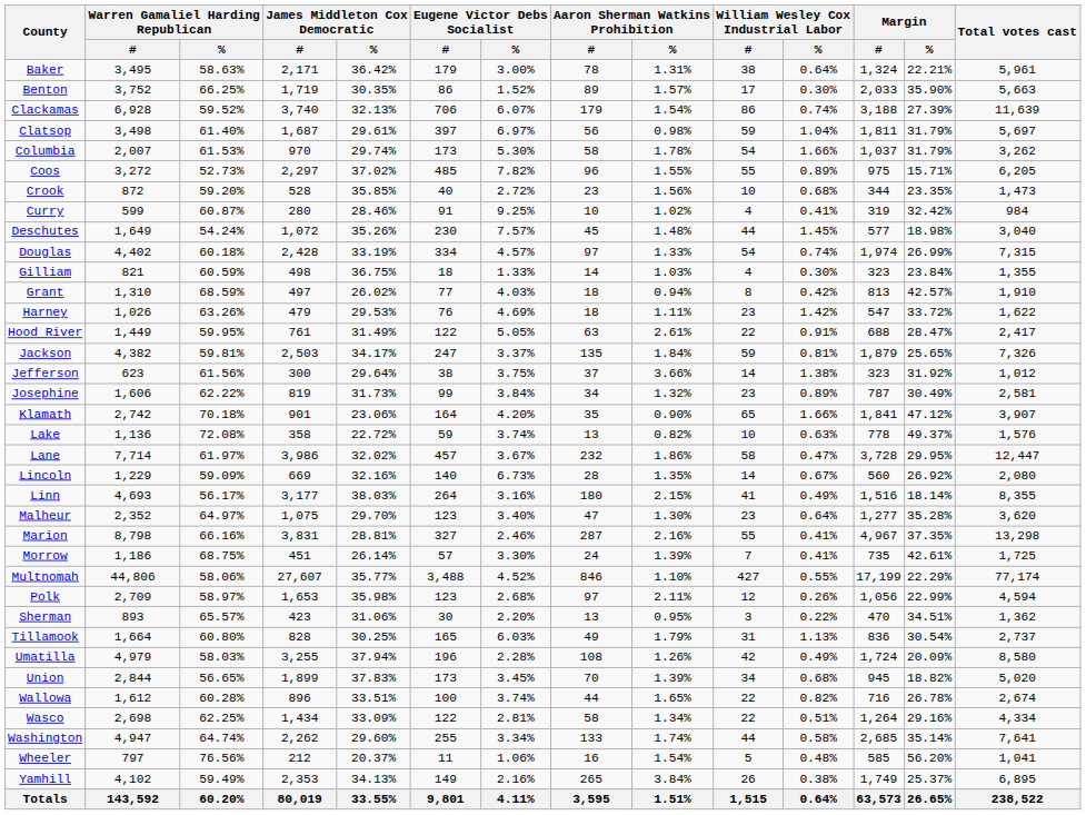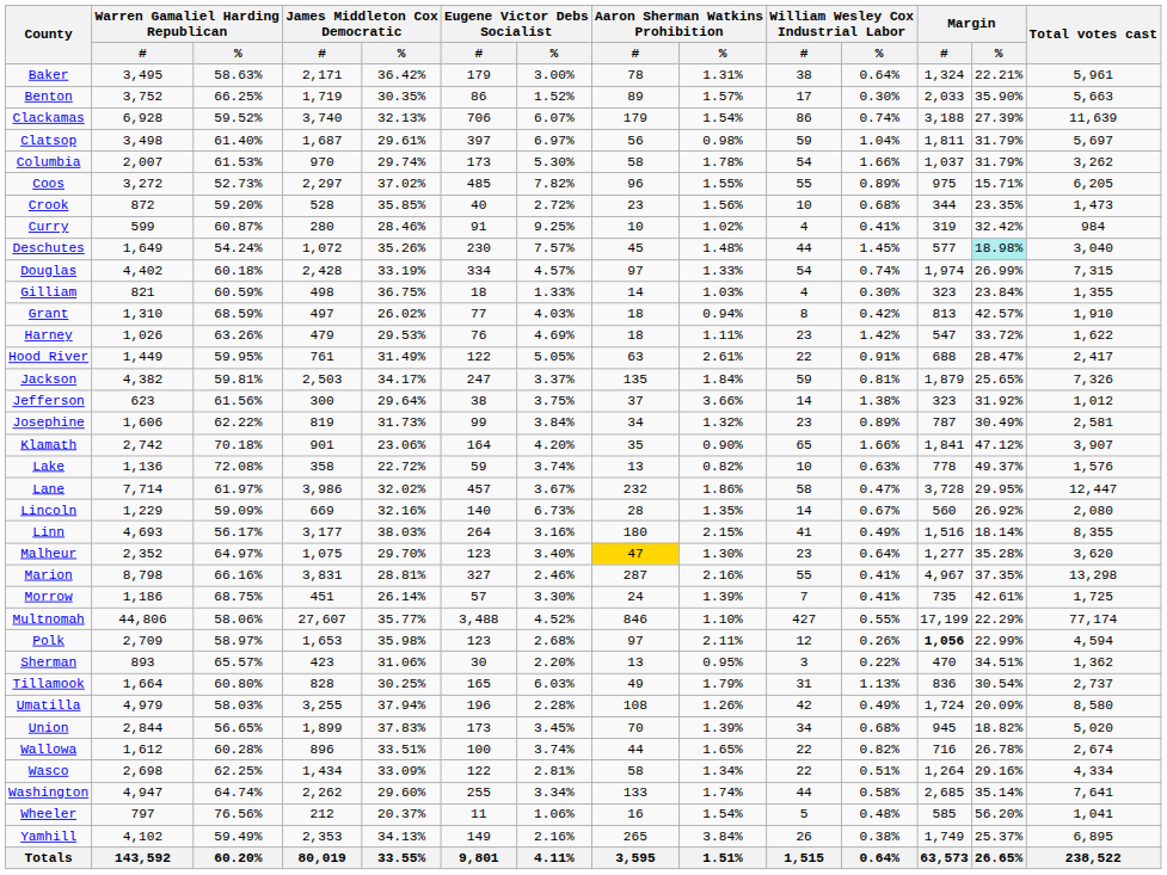Deschutes | Margin / %: no background -> paleturquoise background
Malheur | Aaron Sherman Watkins Prohibition / #: no background -> gold background
Polk | Margin / #: normal -> bold
